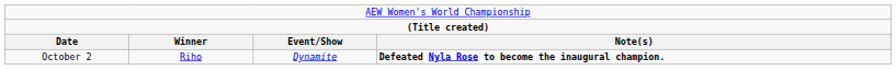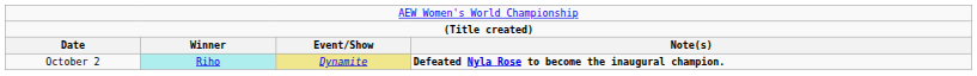October 2 | column 2: no background -> paleturquoise background
October 2 | column 3: no background -> khaki background
